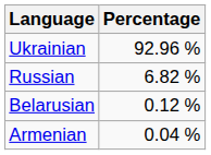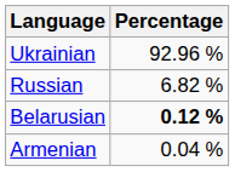Belarusian | Percentage: normal -> bold
